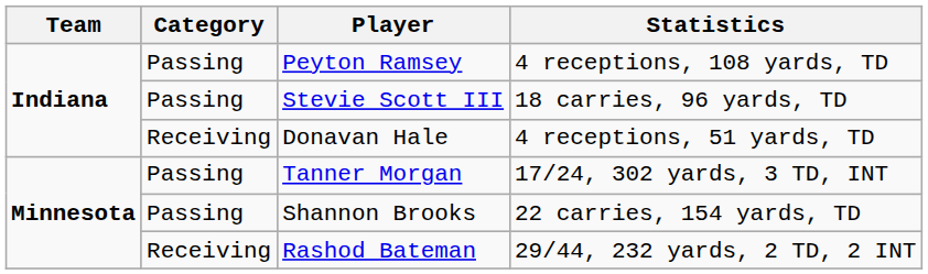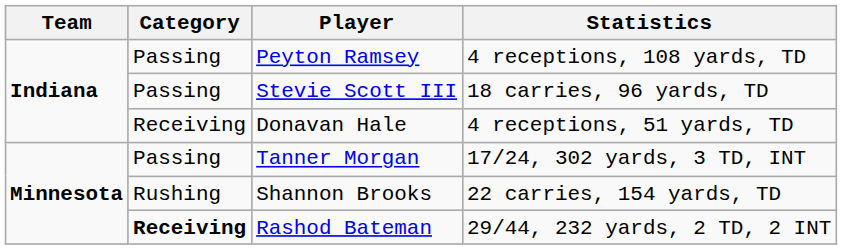Shannon Brooks | Category: Passing -> Rushing
Rashod Bateman | Category: normal -> bold
